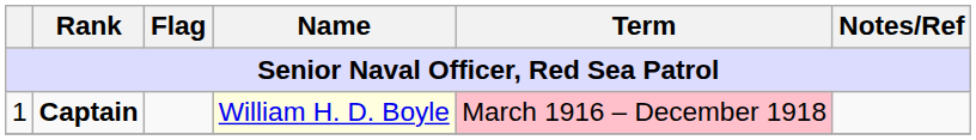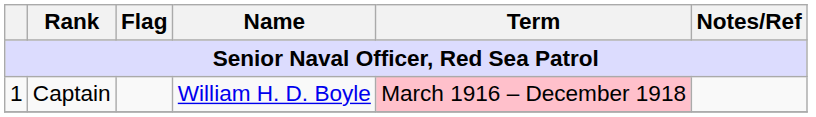1 | Rank: bold -> normal
1 | Name: lightyellow background -> no background
